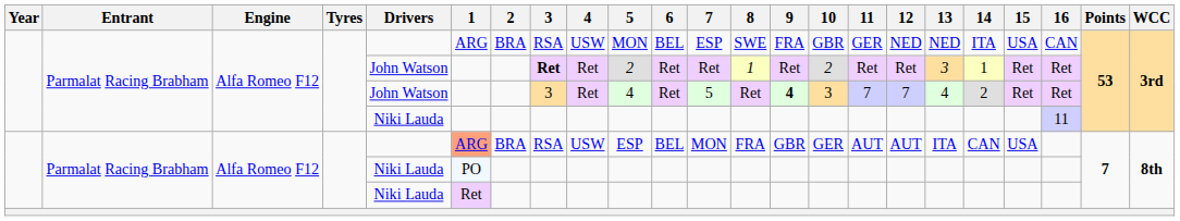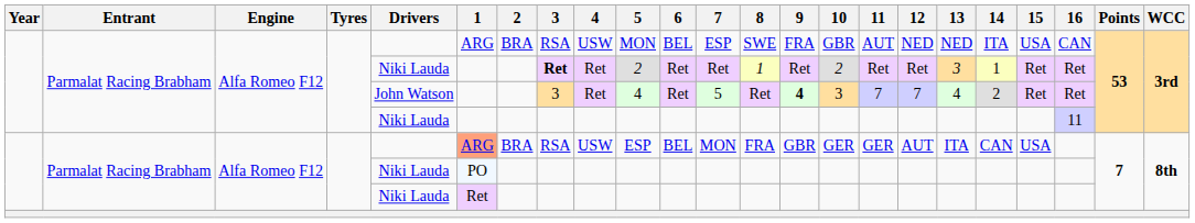row 2 | 11: GER -> AUT
row 3 | Drivers: John Watson -> Niki Lauda
row 6 | 11: AUT -> GER
